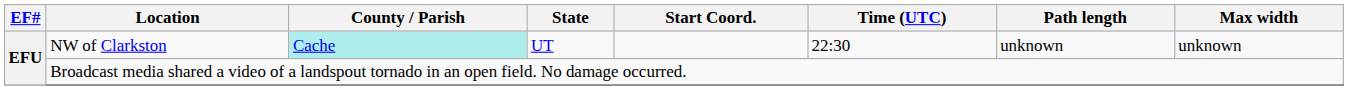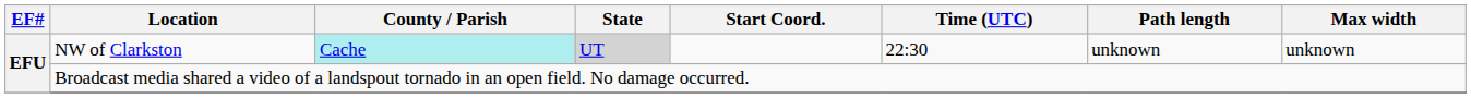NW of Clarkston | State: no background -> lightgrey background
